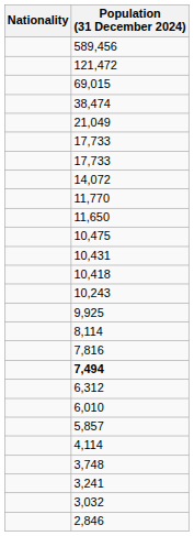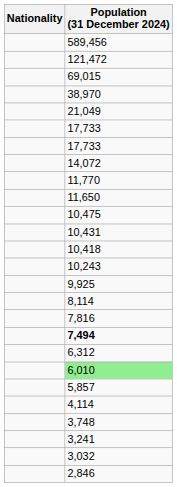row 5 | Population (31 December 2024): 38,474 -> 38,970
row 21 | Population (31 December 2024): no background -> lightgreen background
